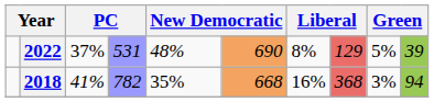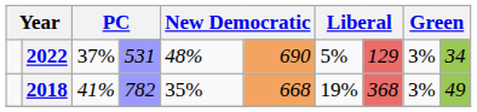2022 | column 7: 8% -> 5%
2022 | column 9: 5% -> 3%
2022 | column 10: 39 -> 34
2018 | column 7: 16% -> 19%
2018 | column 10: 94 -> 49
